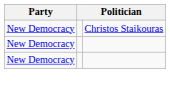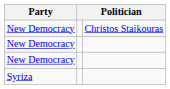+ row: Syriza
